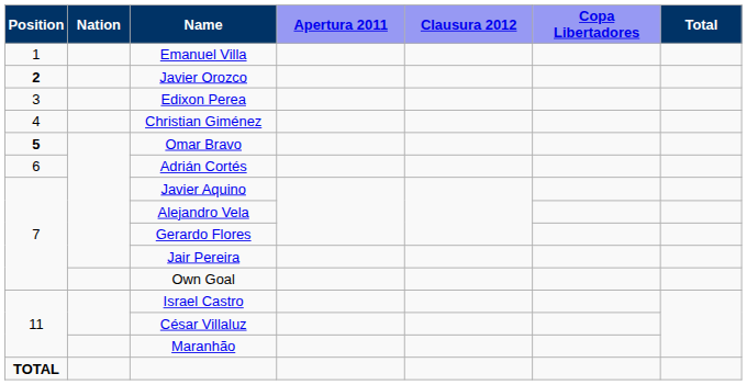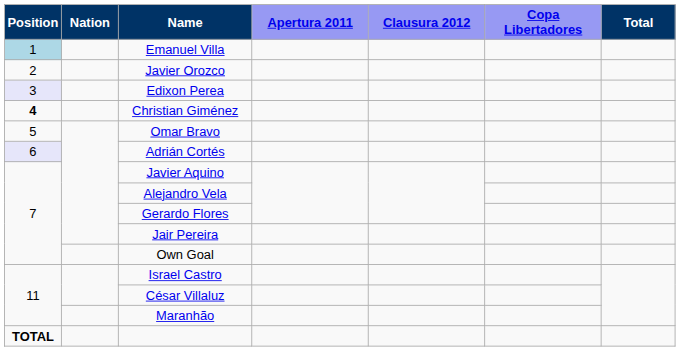Emanuel Villa | Position: no background -> lightblue background
Javier Orozco | Position: bold -> normal
Edixon Perea | Position: no background -> lavender background
Christian Giménez | Position: normal -> bold
Omar Bravo | Position: bold -> normal
Adrián Cortés | Position: no background -> lavender background
